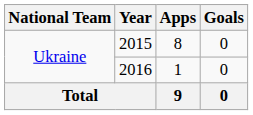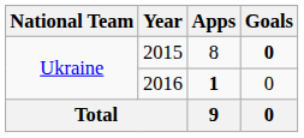2015 | Goals: normal -> bold
2016 | Apps: normal -> bold
